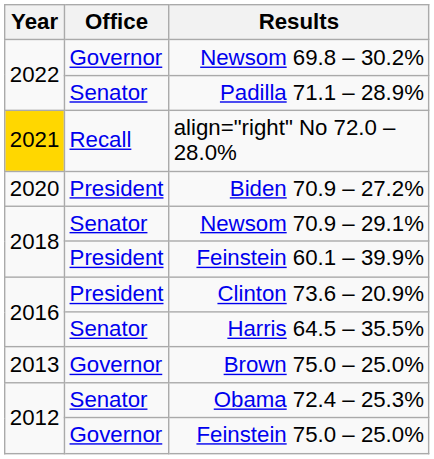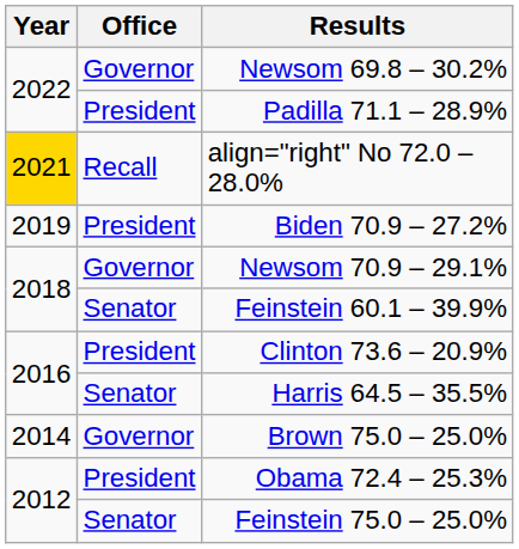Padilla 71.1 – 28.9% | Office: Senator -> President
Biden 70.9 – 27.2% | Year: 2020 -> 2019
Newsom 70.9 – 29.1% | Office: Senator -> Governor
Feinstein 60.1 – 39.9% | Office: President -> Senator
Brown 75.0 – 25.0% | Year: 2013 -> 2014
Obama 72.4 – 25.3% | Office: Senator -> President
Feinstein 75.0 – 25.0% | Office: Governor -> Senator
